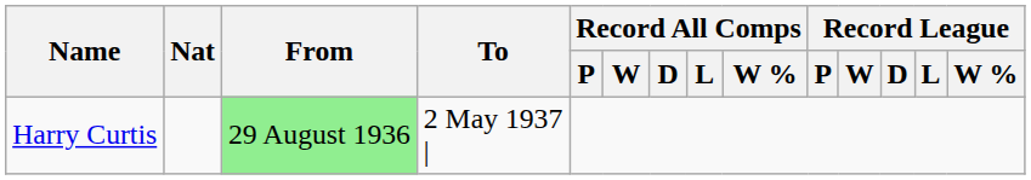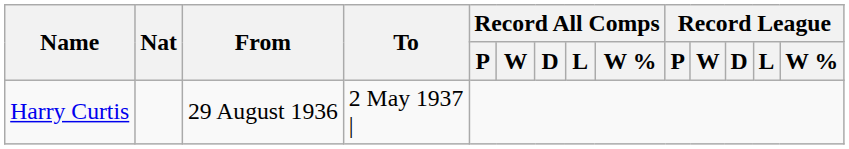Harry Curtis | From: lightgreen background -> no background
